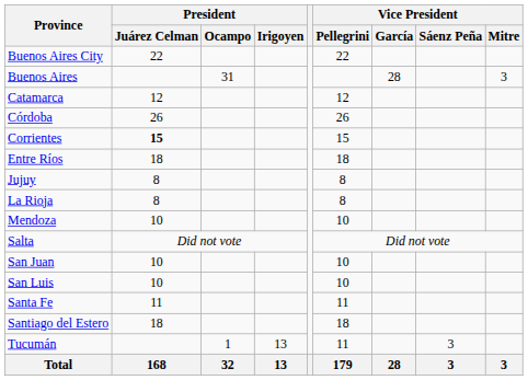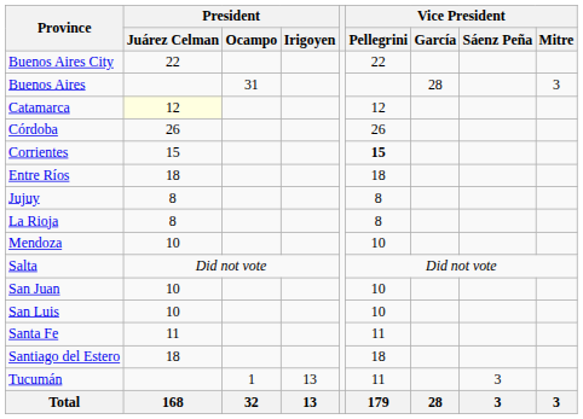Catamarca | President / Juárez Celman: no background -> lightyellow background
Corrientes | President / Juárez Celman: bold -> normal
Corrientes | Vice President / Pellegrini: normal -> bold
